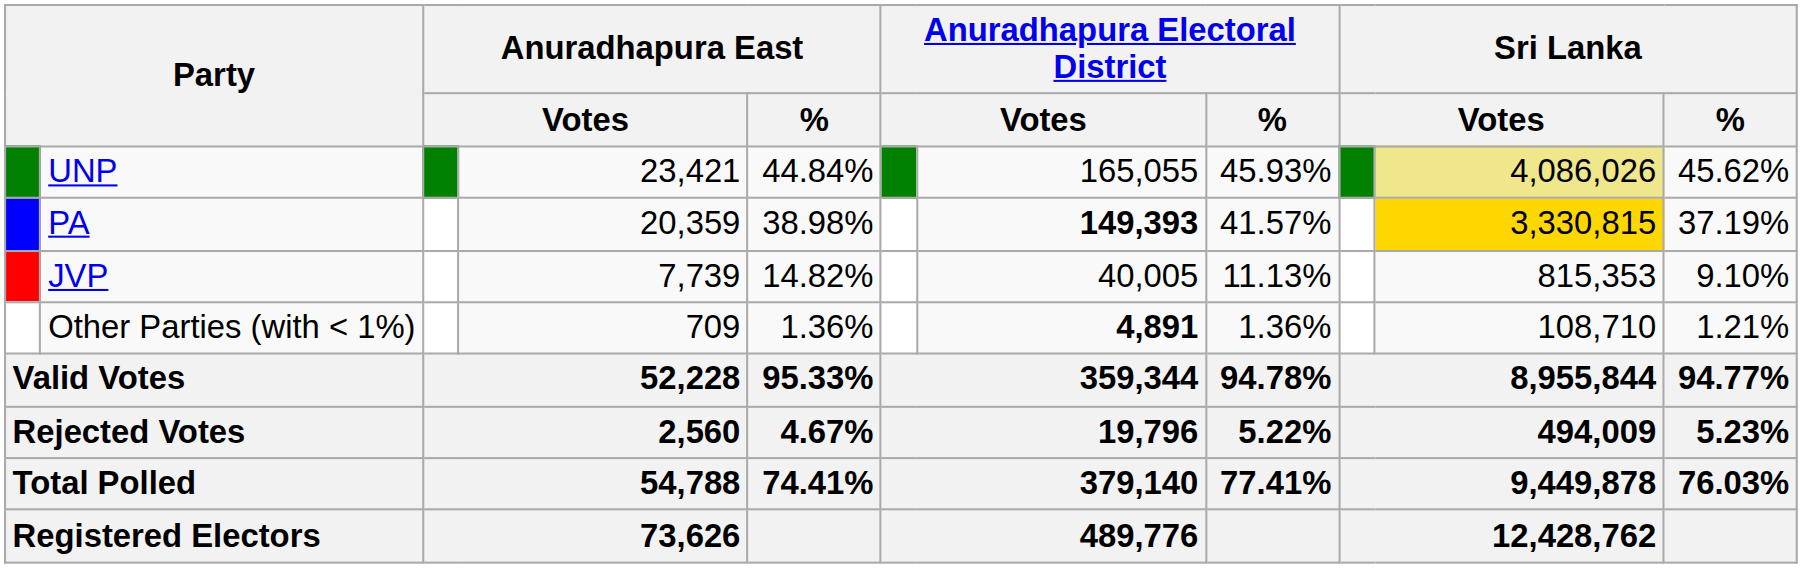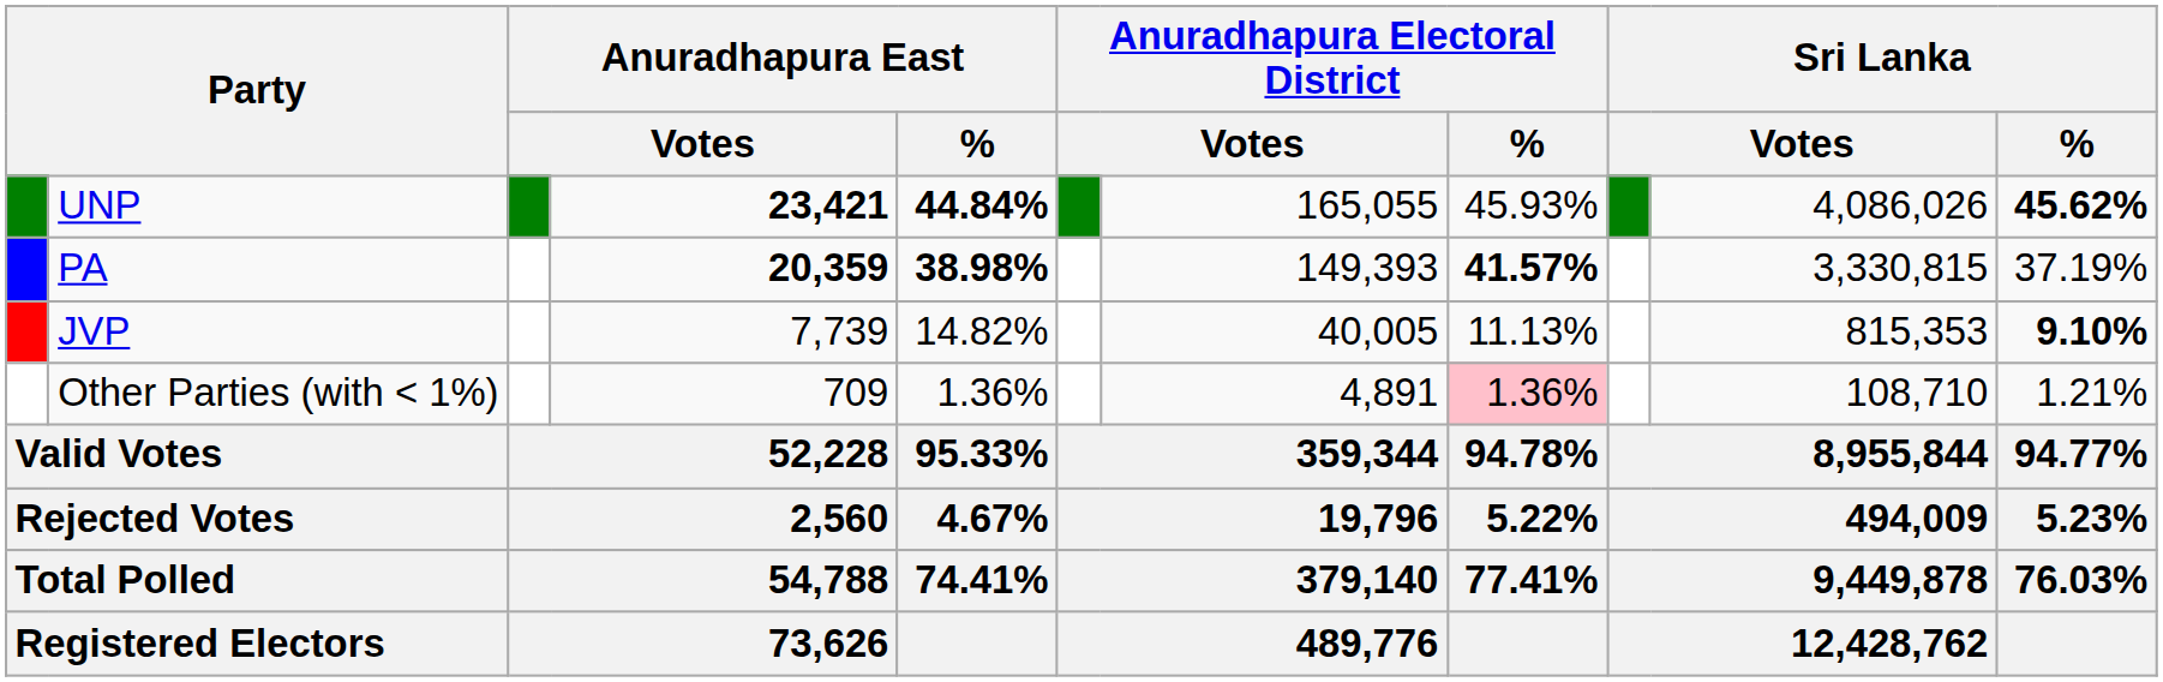UNP | column 4: normal -> bold
UNP | Anuradhapura East / %: normal -> bold
UNP | column 10: khaki background -> no background
UNP | Sri Lanka / %: normal -> bold
PA | column 4: normal -> bold
PA | Anuradhapura East / %: normal -> bold
PA | column 7: bold -> normal
PA | Anuradhapura Electoral District / %: normal -> bold
PA | column 10: gold background -> no background
JVP | Sri Lanka / %: normal -> bold
Other Parties (with < 1%) | column 7: bold -> normal
Other Parties (with < 1%) | Anuradhapura Electoral District / %: no background -> pink background
